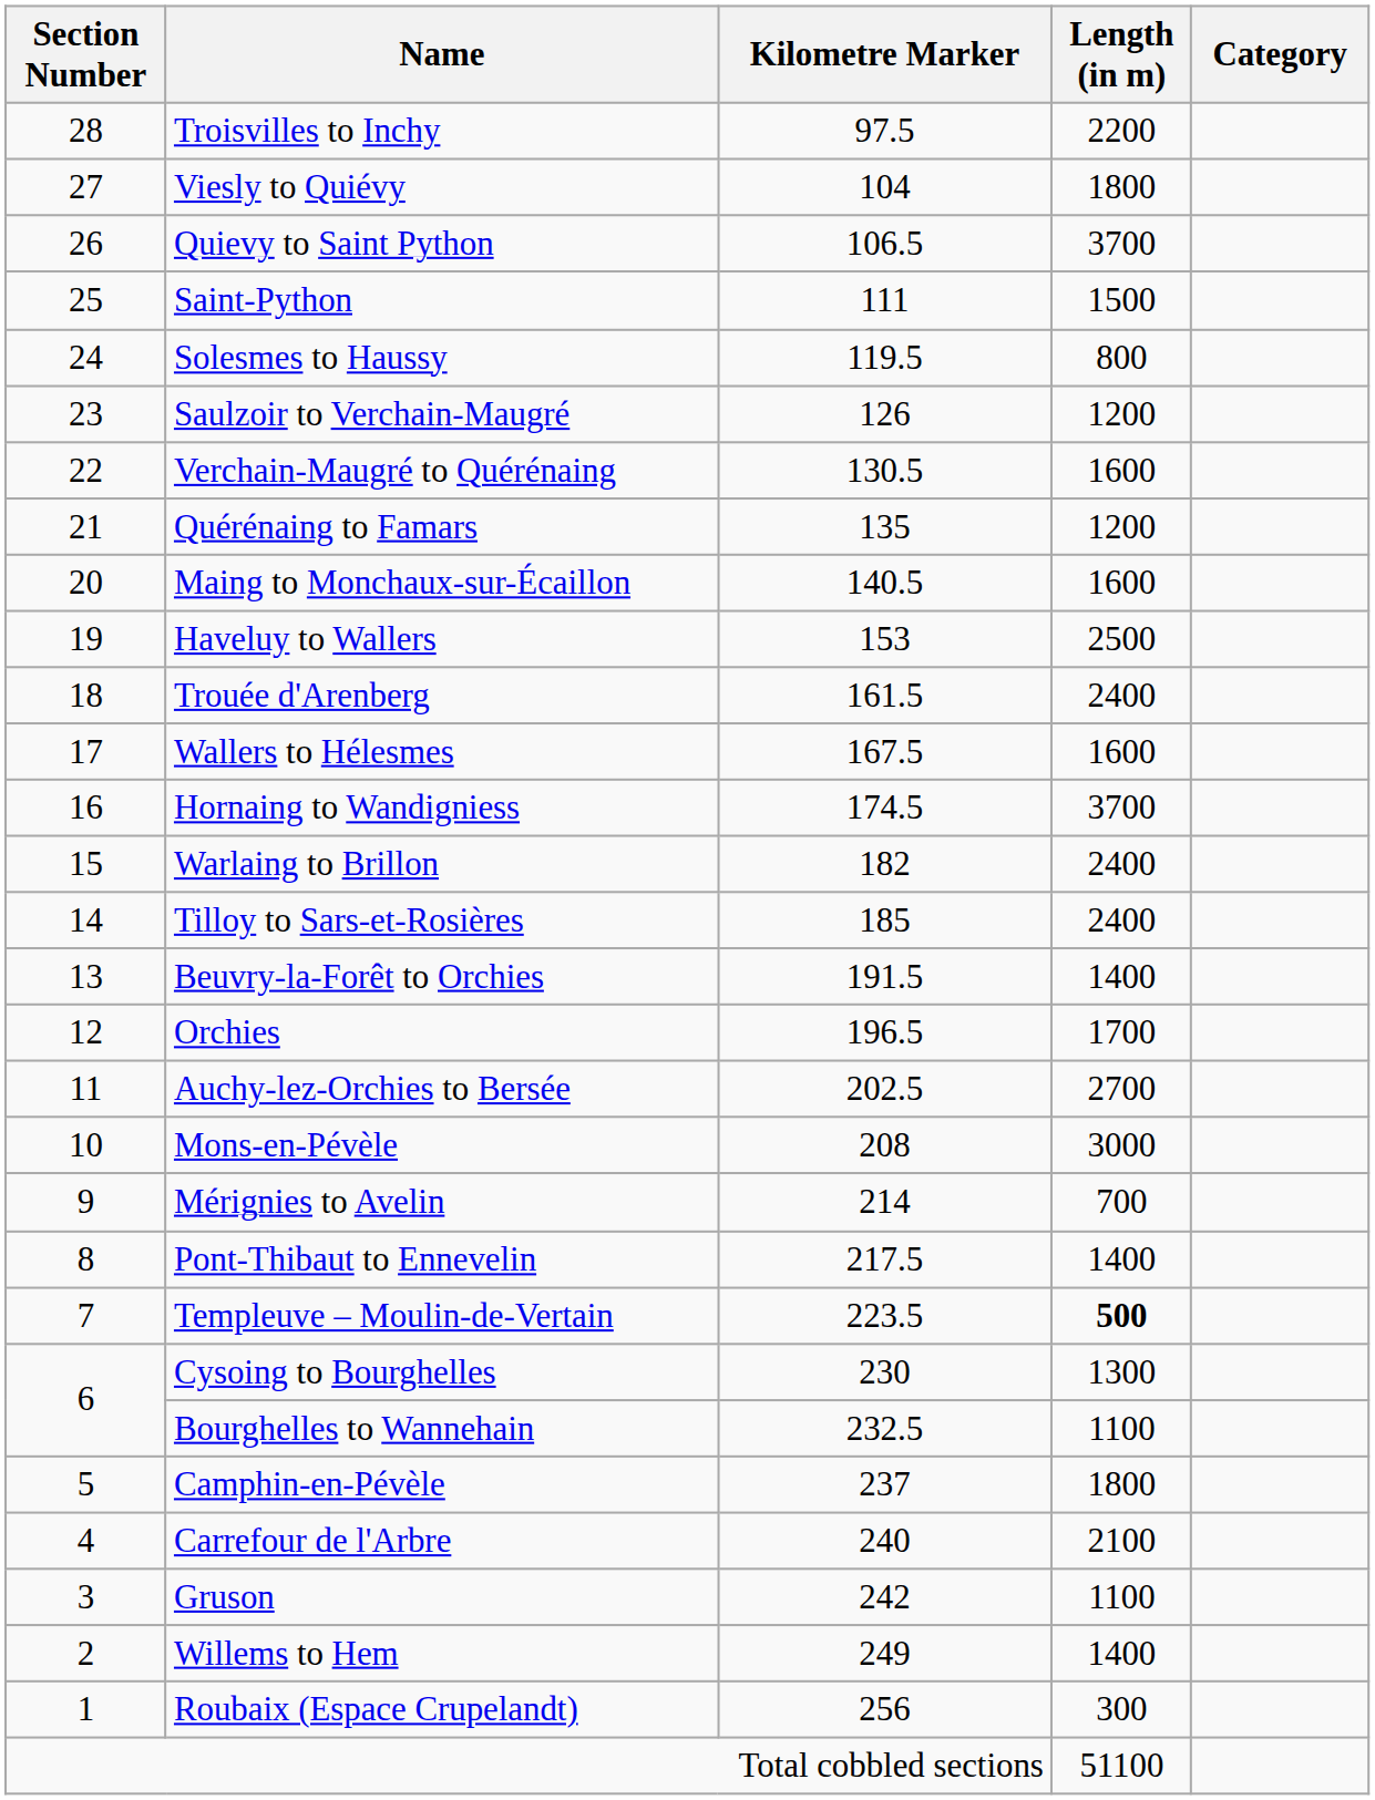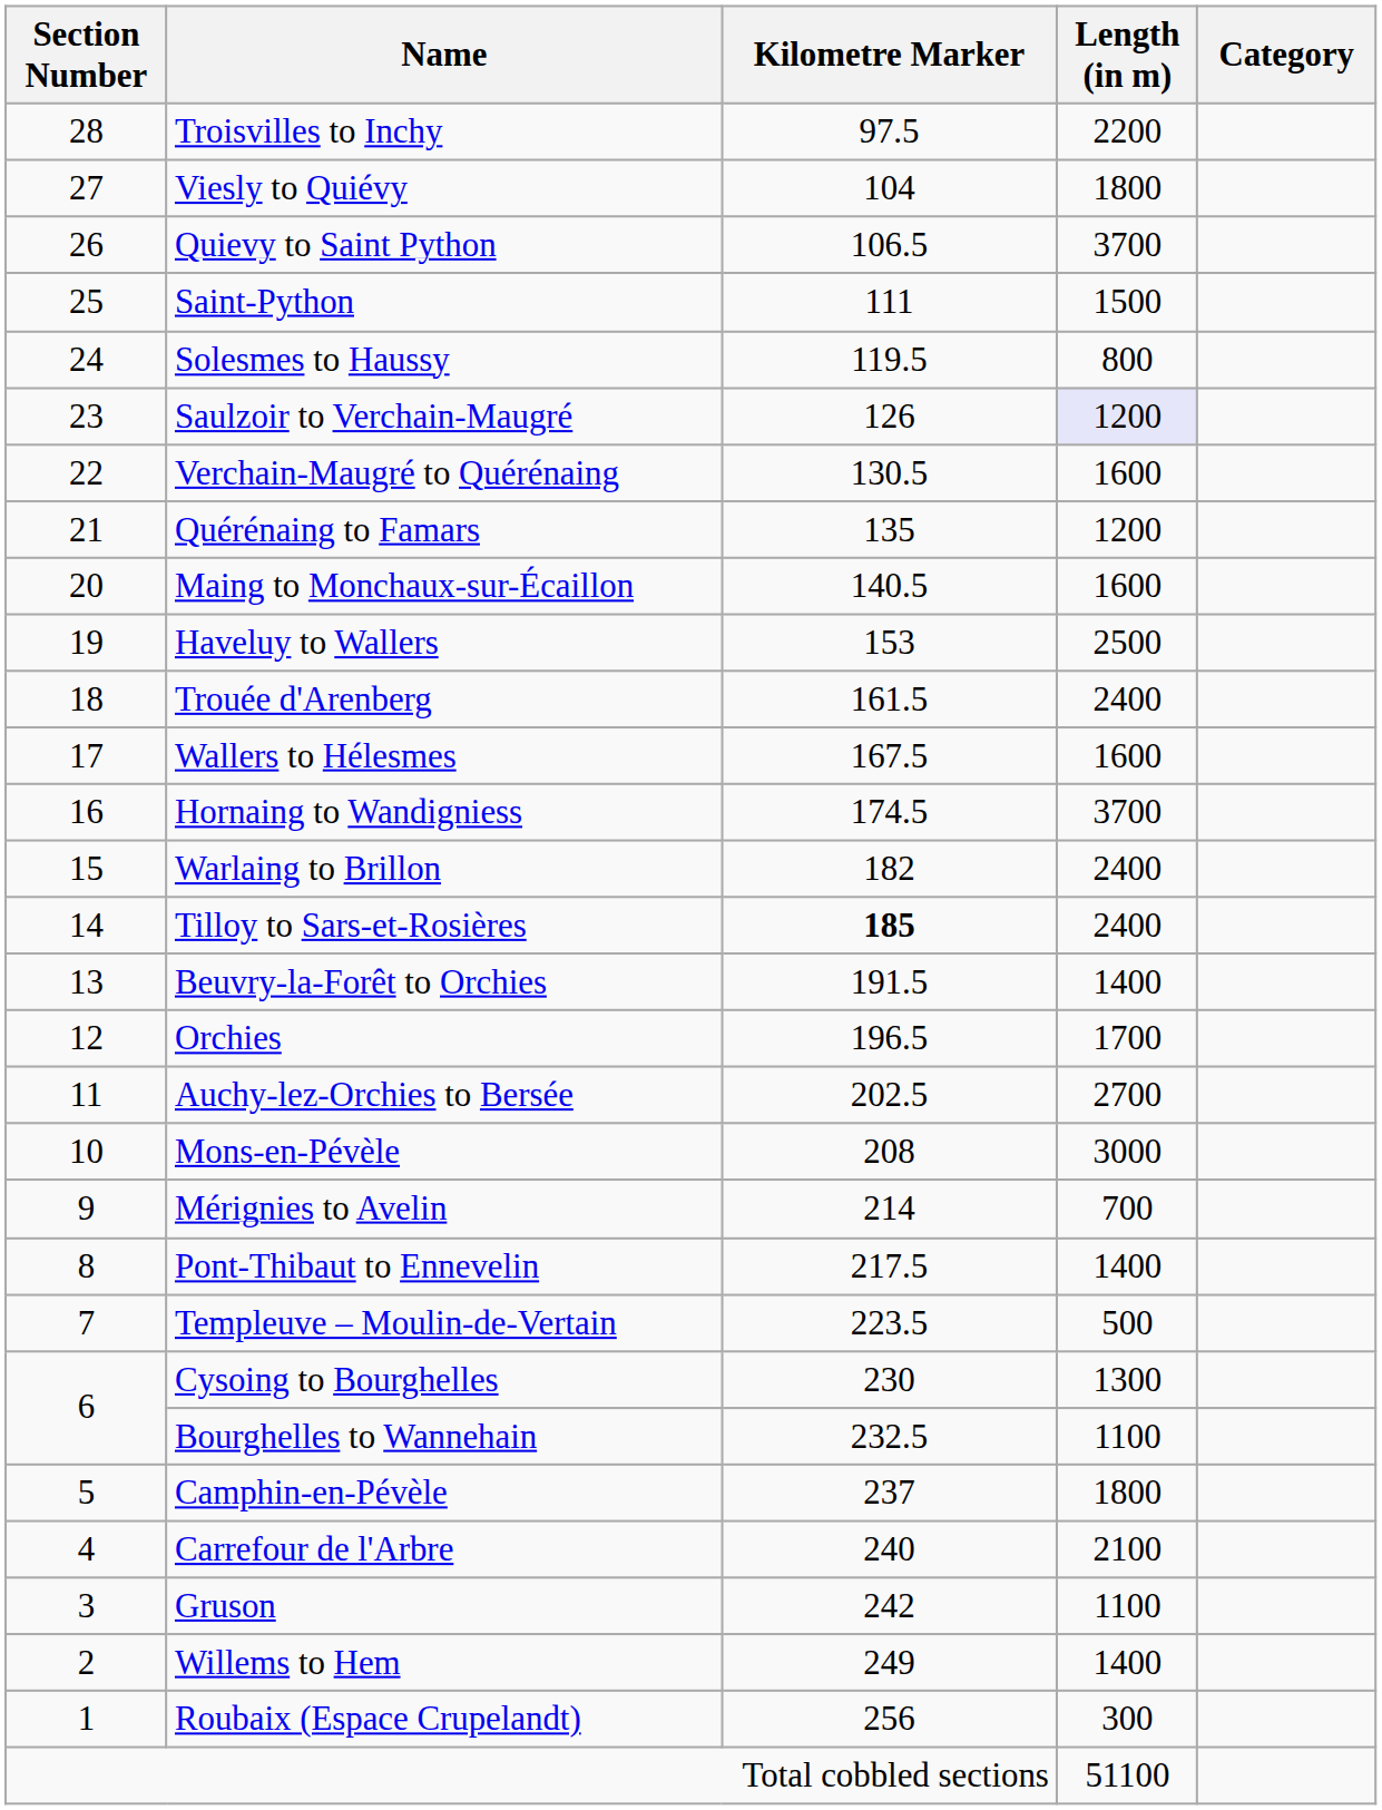Saulzoir to Verchain-Maugré | Length (in m): no background -> lavender background
Tilloy to Sars-et-Rosières | Kilometre Marker: normal -> bold
Templeuve – Moulin-de-Vertain | Length (in m): bold -> normal
